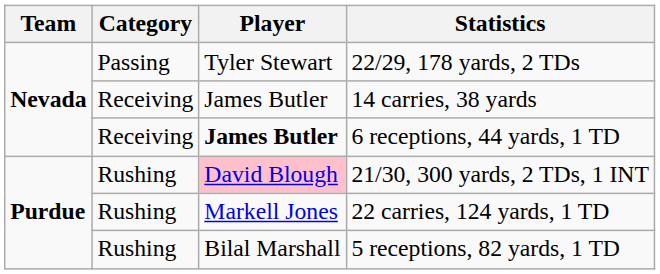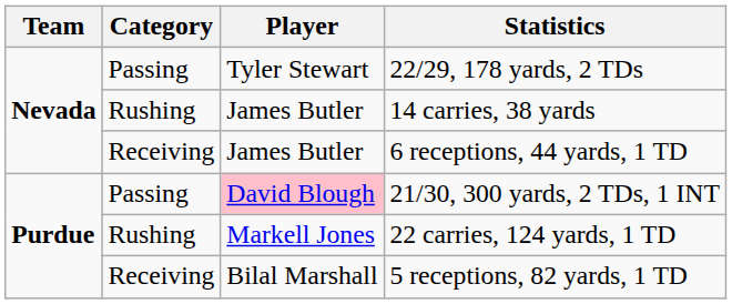14 carries, 38 yards | Category: Receiving -> Rushing
6 receptions, 44 yards, 1 TD | Player: bold -> normal
21/30, 300 yards, 2 TDs, 1 INT | Category: Rushing -> Passing
5 receptions, 82 yards, 1 TD | Category: Rushing -> Receiving
